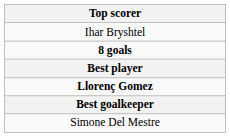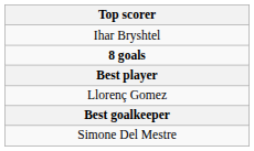row 5 | column 1: bold -> normal
